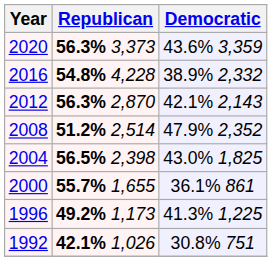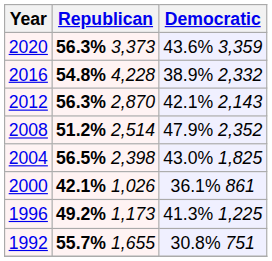2000 | Republican: 55.7% 1,655 -> 42.1% 1,026
1992 | Republican: 42.1% 1,026 -> 55.7% 1,655
